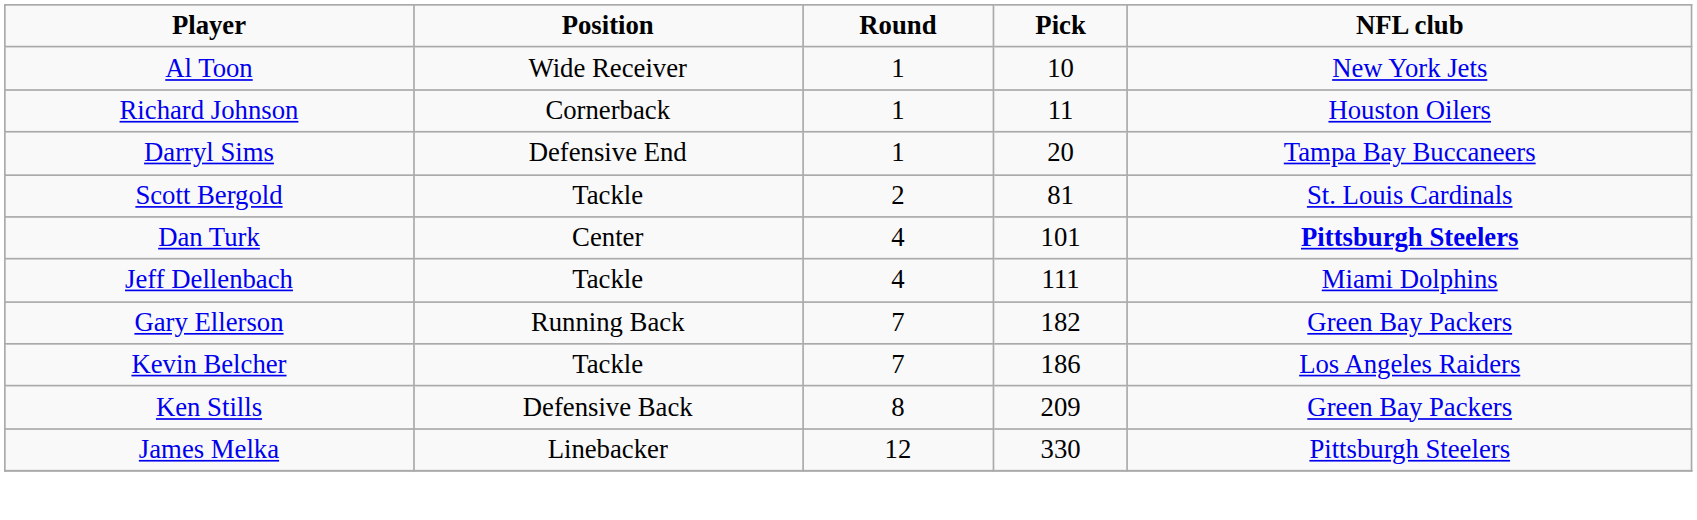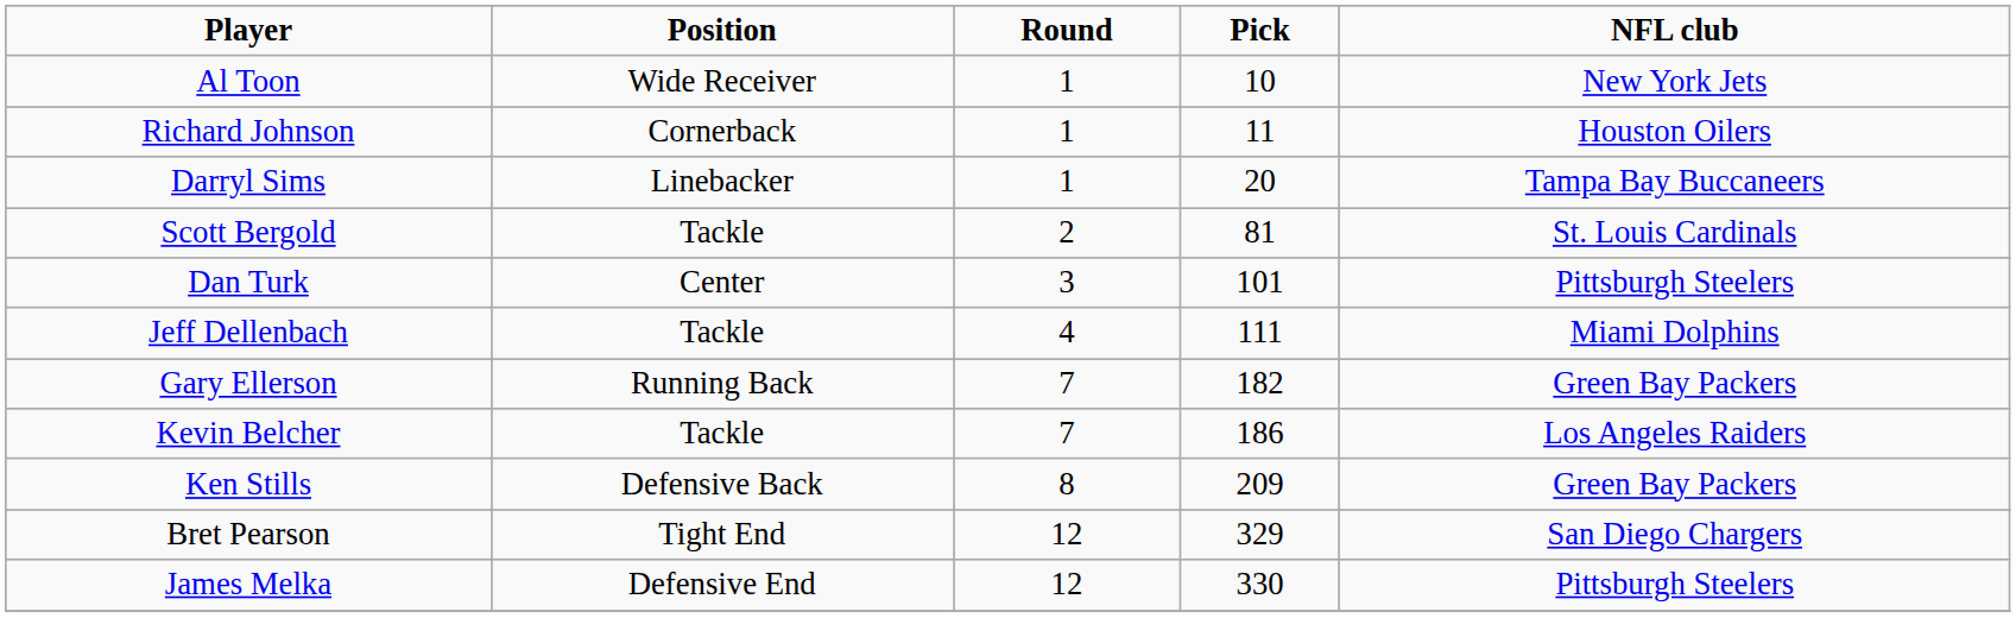Darryl Sims | Position: Defensive End -> Linebacker
Dan Turk | Round: 4 -> 3
Dan Turk | NFL club: bold -> normal
+ row: Bret Pearson | Tight End | 12 | 329 | San Diego Chargers
James Melka | Position: Linebacker -> Defensive End
